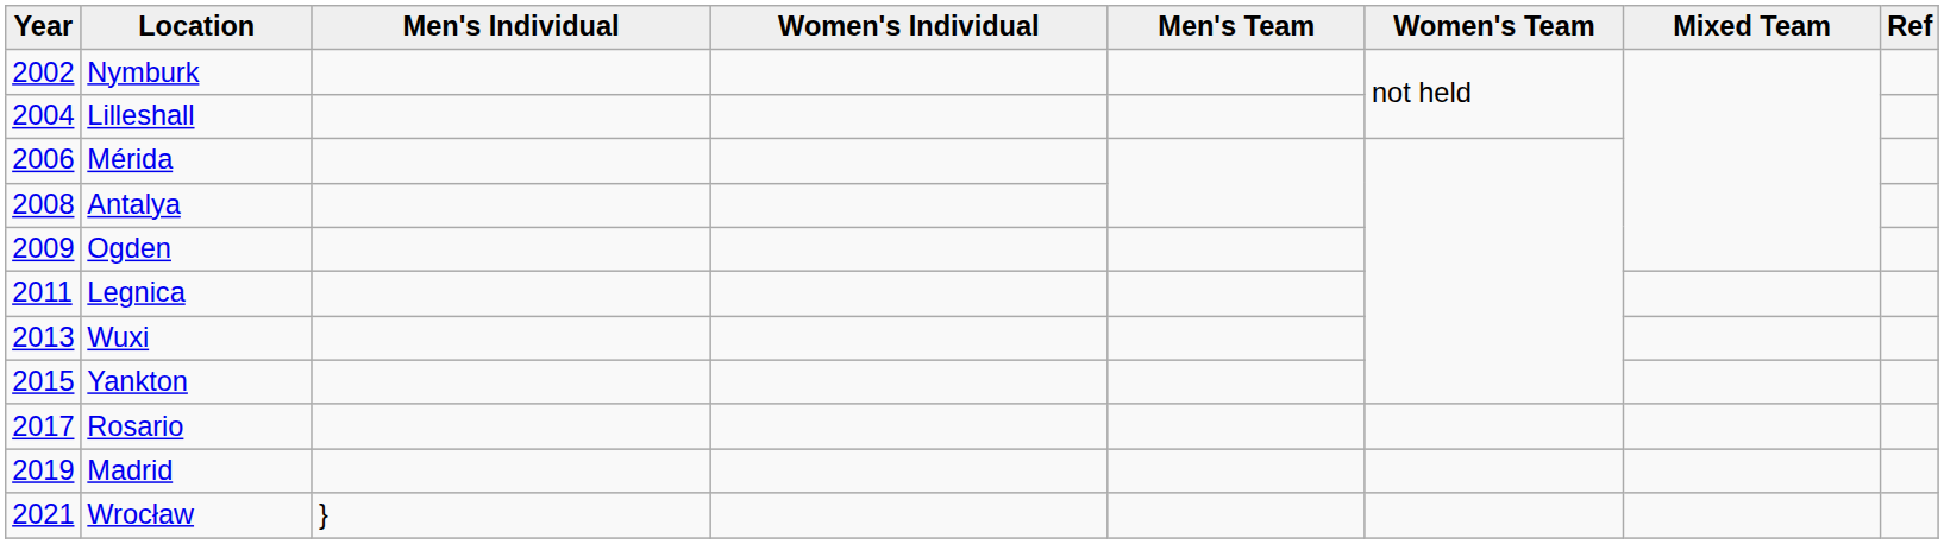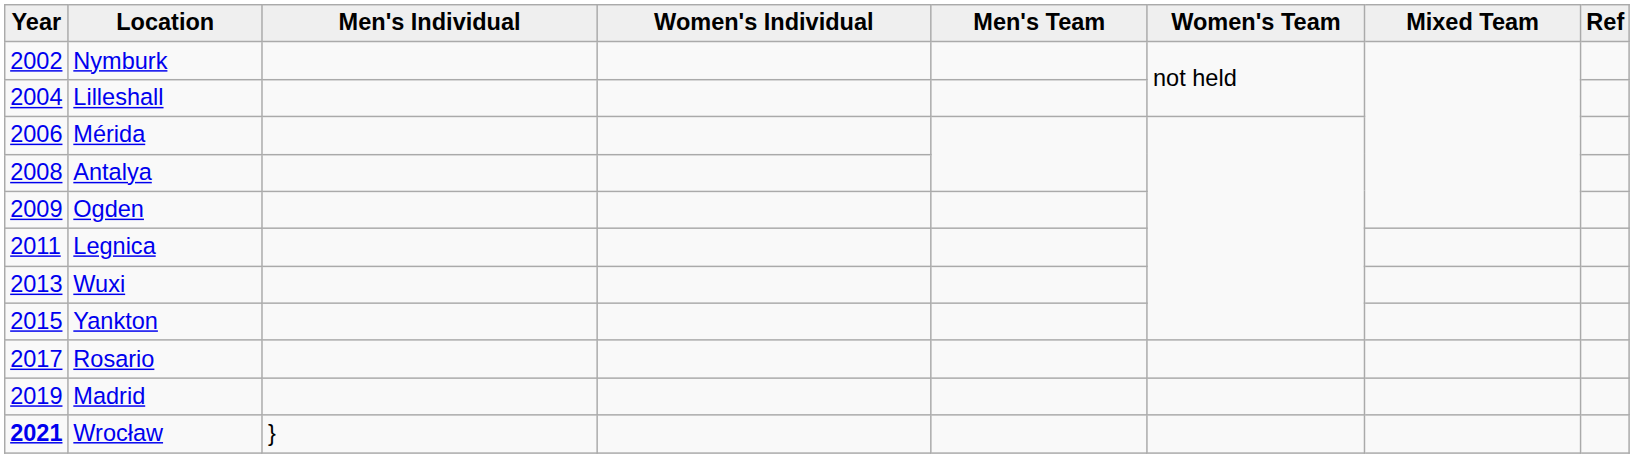Wrocław | Year: normal -> bold
